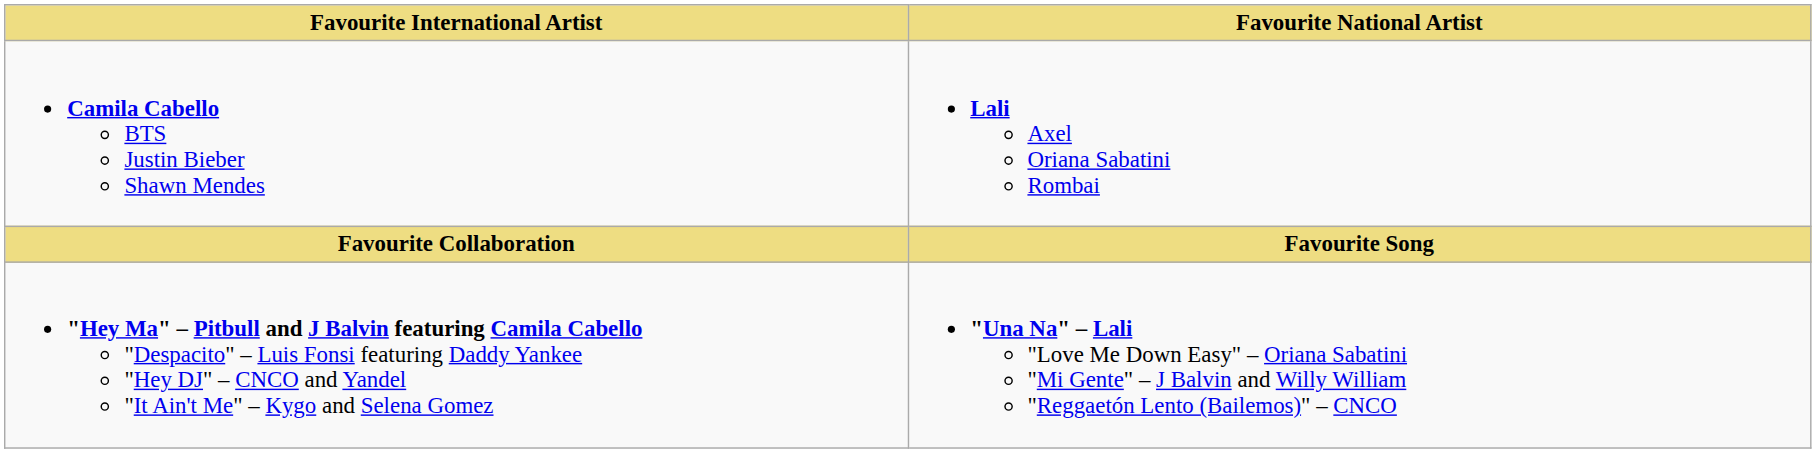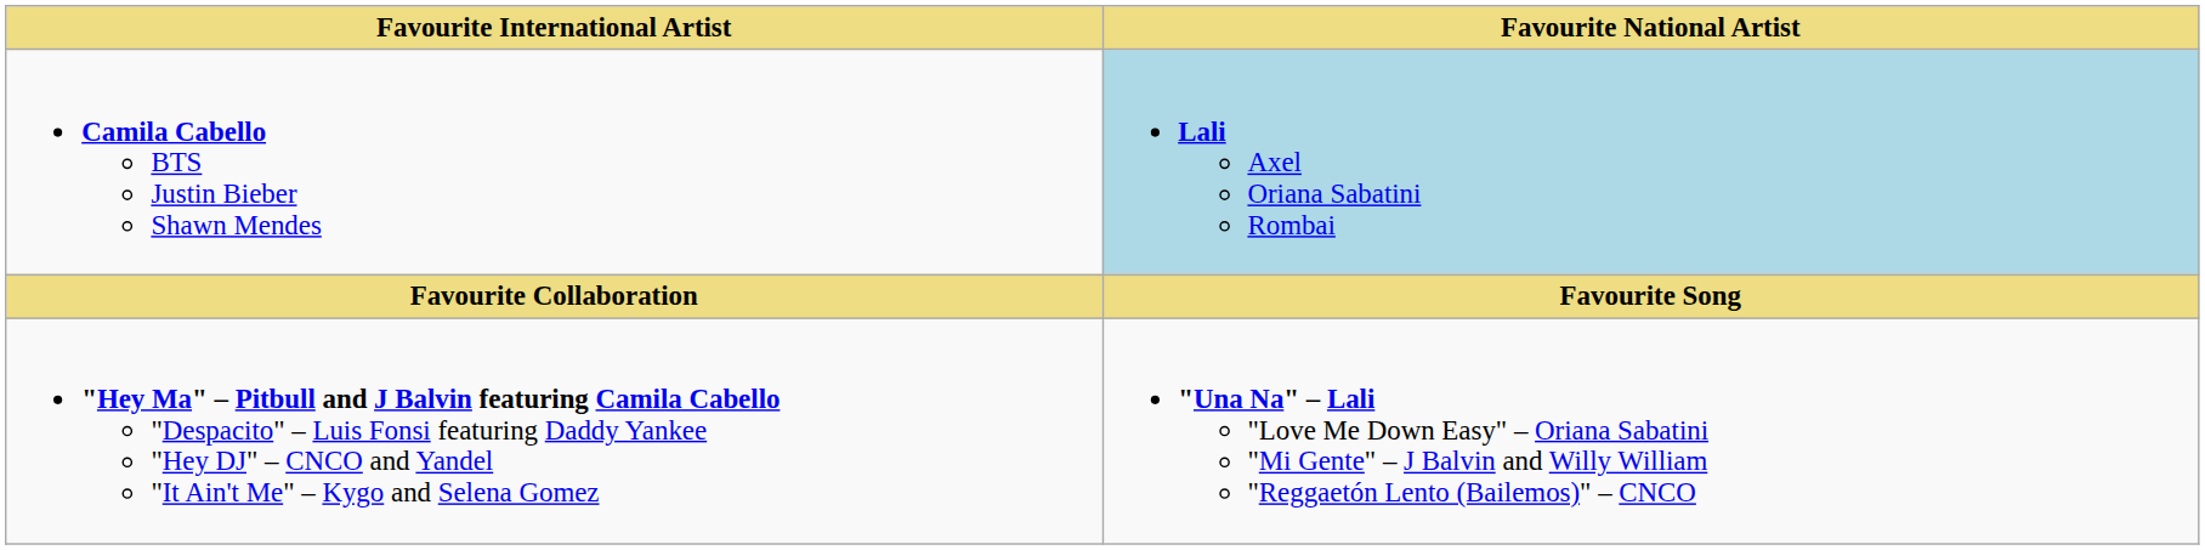Camila Cabello BTS Justin Bieber Shawn Mendes | Favourite National Artist: no background -> lightblue background
